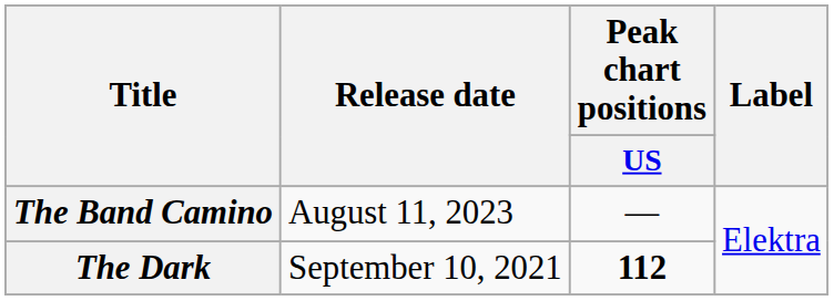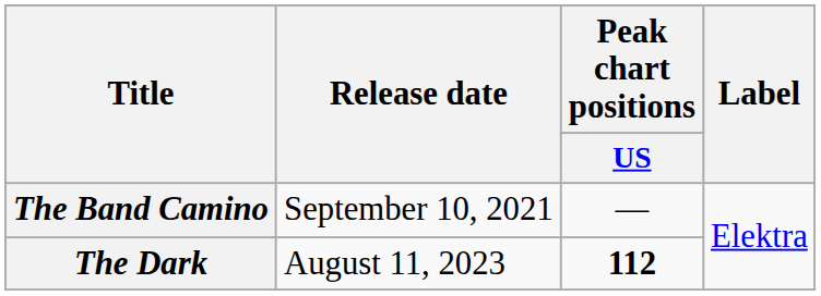The Band Camino | Release date: August 11, 2023 -> September 10, 2021
The Dark | Release date: September 10, 2021 -> August 11, 2023
